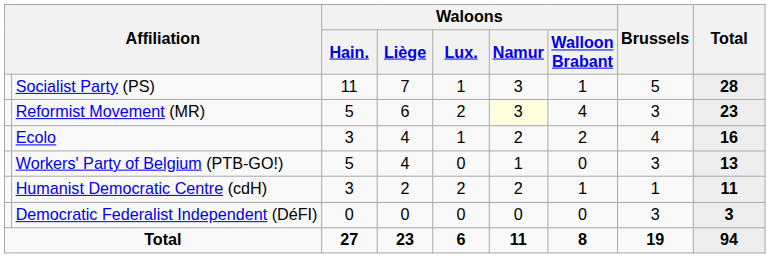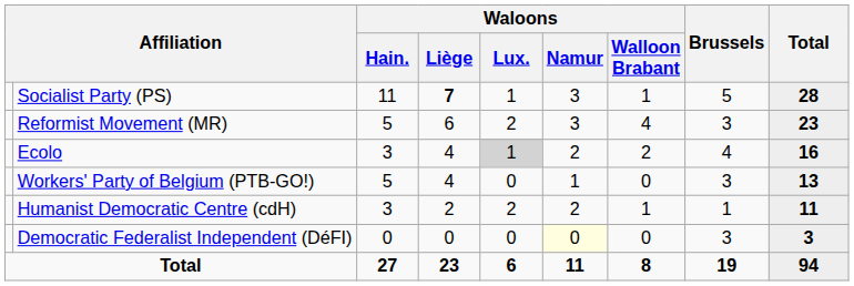Socialist Party (PS) | Waloons / Liège: normal -> bold
Reformist Movement (MR) | Waloons / Namur: lightyellow background -> no background
Ecolo | Waloons / Lux.: no background -> lightgrey background
Democratic Federalist Independent (DéFI) | Waloons / Namur: no background -> lightyellow background
